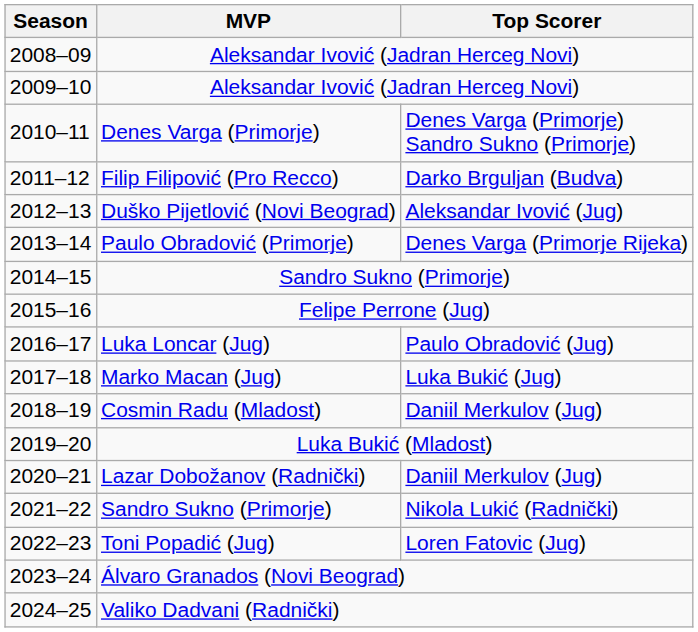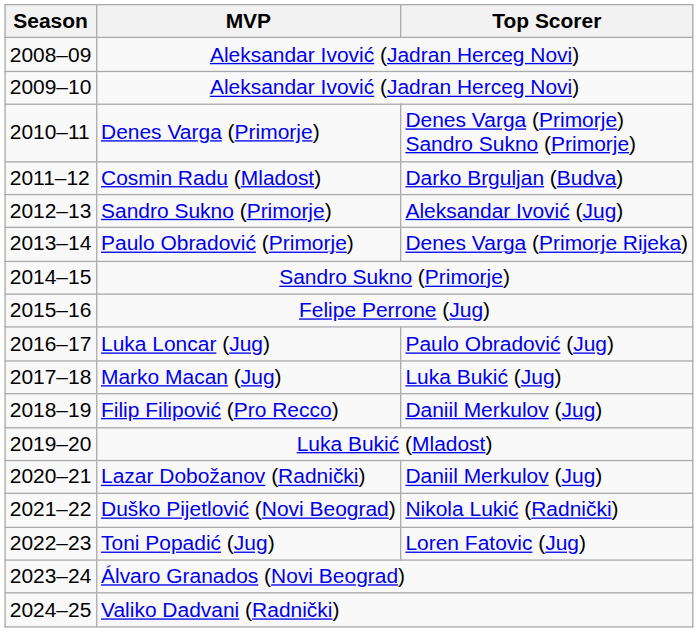2011–12 | MVP: Filip Filipović (Pro Recco) -> Cosmin Radu (Mladost)
2012–13 | MVP: Duško Pijetlović (Novi Beograd) -> Sandro Sukno (Primorje)
2018–19 | MVP: Cosmin Radu (Mladost) -> Filip Filipović (Pro Recco)
2021–22 | MVP: Sandro Sukno (Primorje) -> Duško Pijetlović (Novi Beograd)
